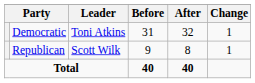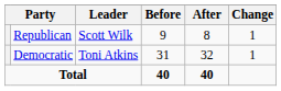rows swapped: Democratic <-> Republican
